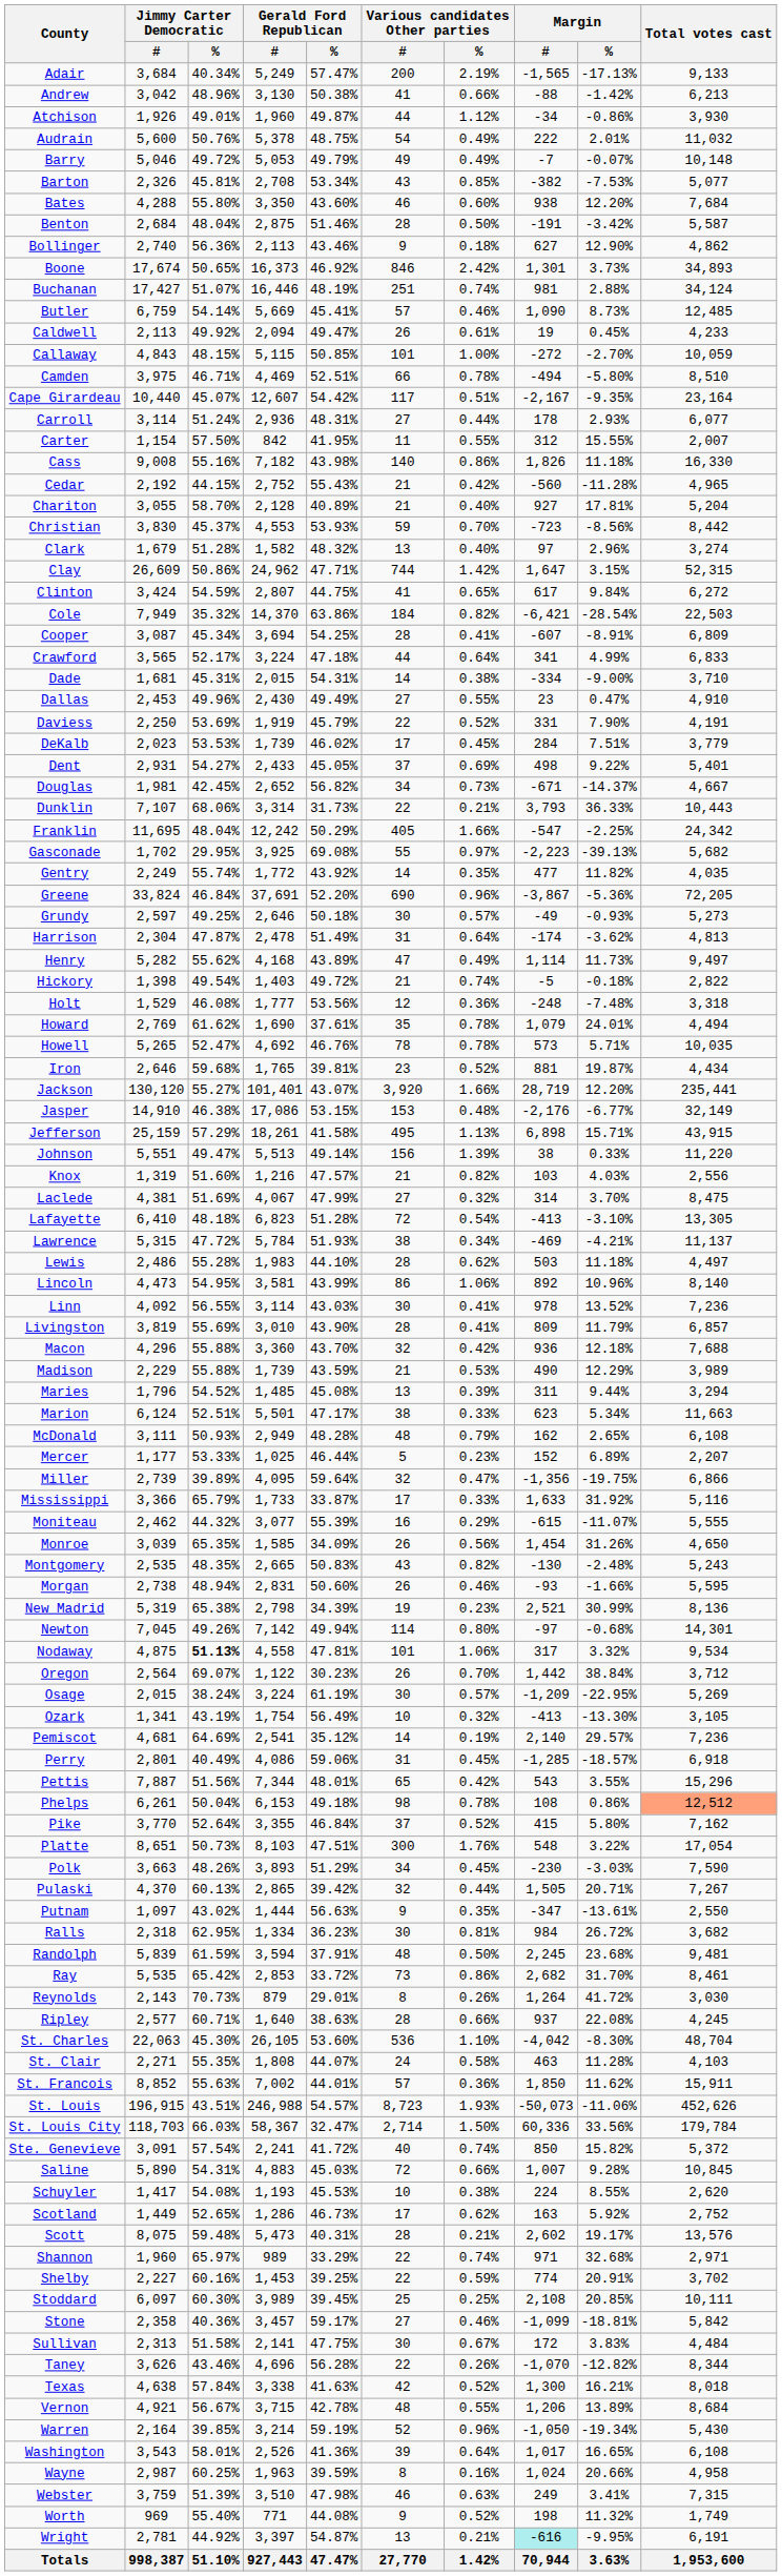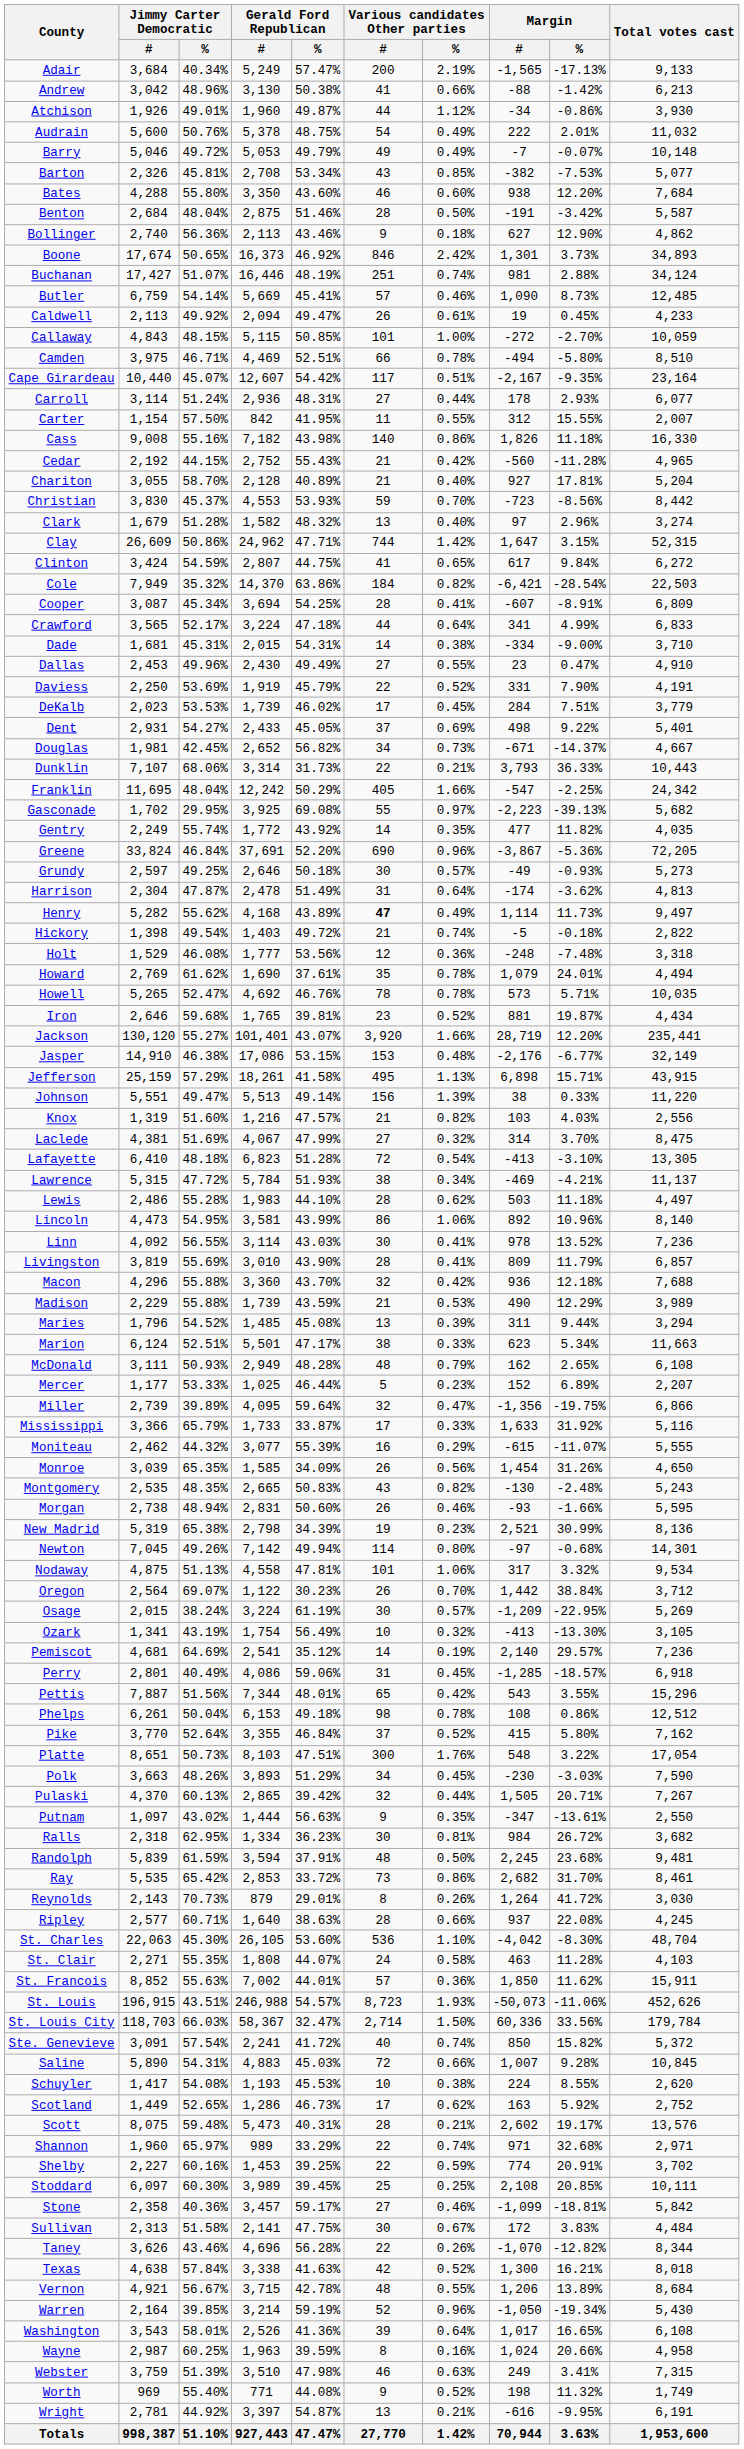Henry | Various candidates Other parties / #: normal -> bold
Nodaway | Jimmy Carter Democratic / %: bold -> normal
Phelps | Total votes cast: lightsalmon background -> no background
Wright | Margin / #: paleturquoise background -> no background
